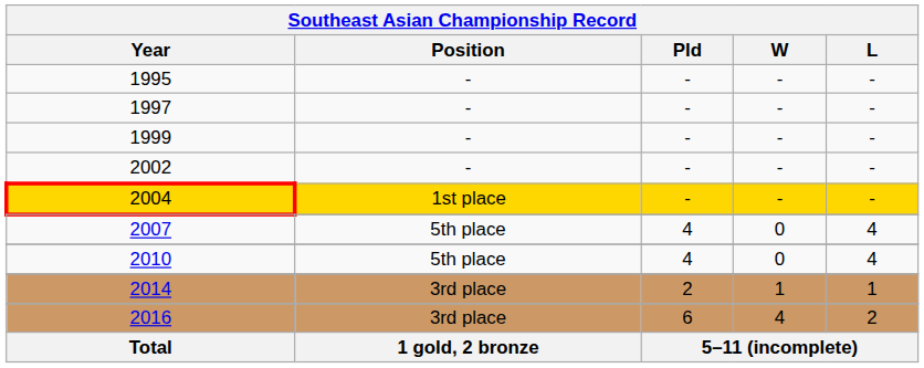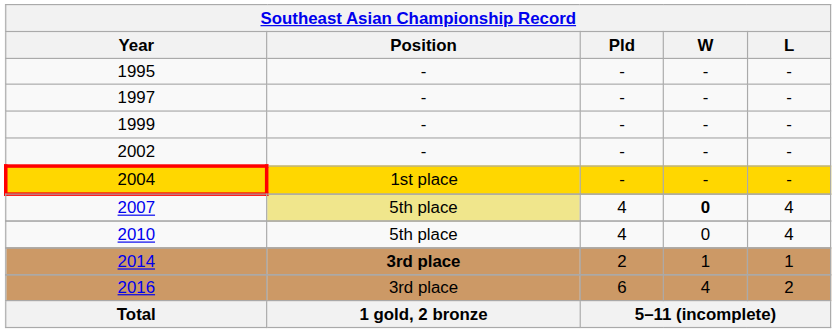2007 | Position: no background -> khaki background
2007 | W: normal -> bold
2014 | Position: normal -> bold
